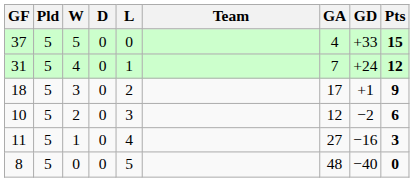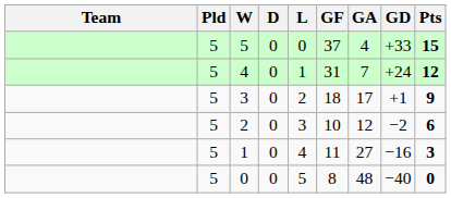columns swapped: Team <-> GF
